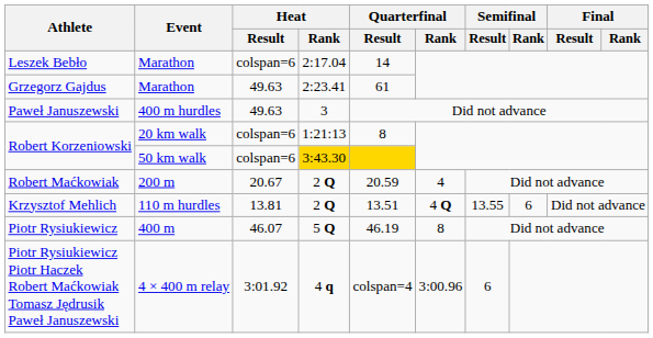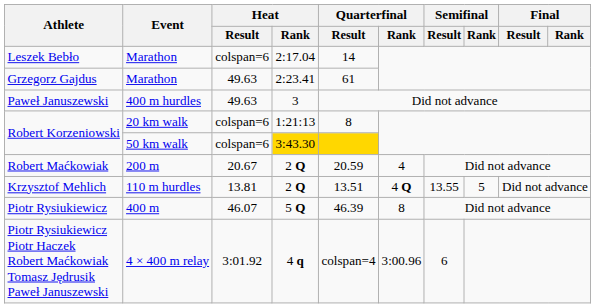Krzysztof Mehlich | Semifinal / Rank: 6 -> 5
Piotr Rysiukiewicz | Quarterfinal / Result: 46.19 -> 46.39
